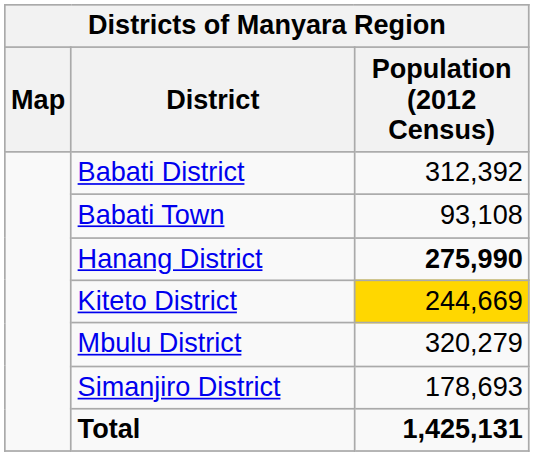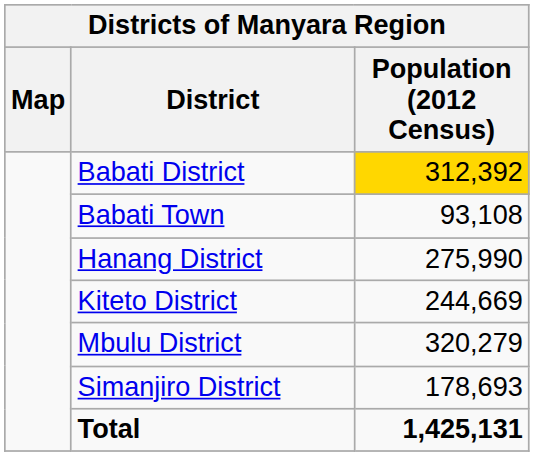Babati District | Population (2012 Census): no background -> gold background
Hanang District | Population (2012 Census): bold -> normal
Kiteto District | Population (2012 Census): gold background -> no background
